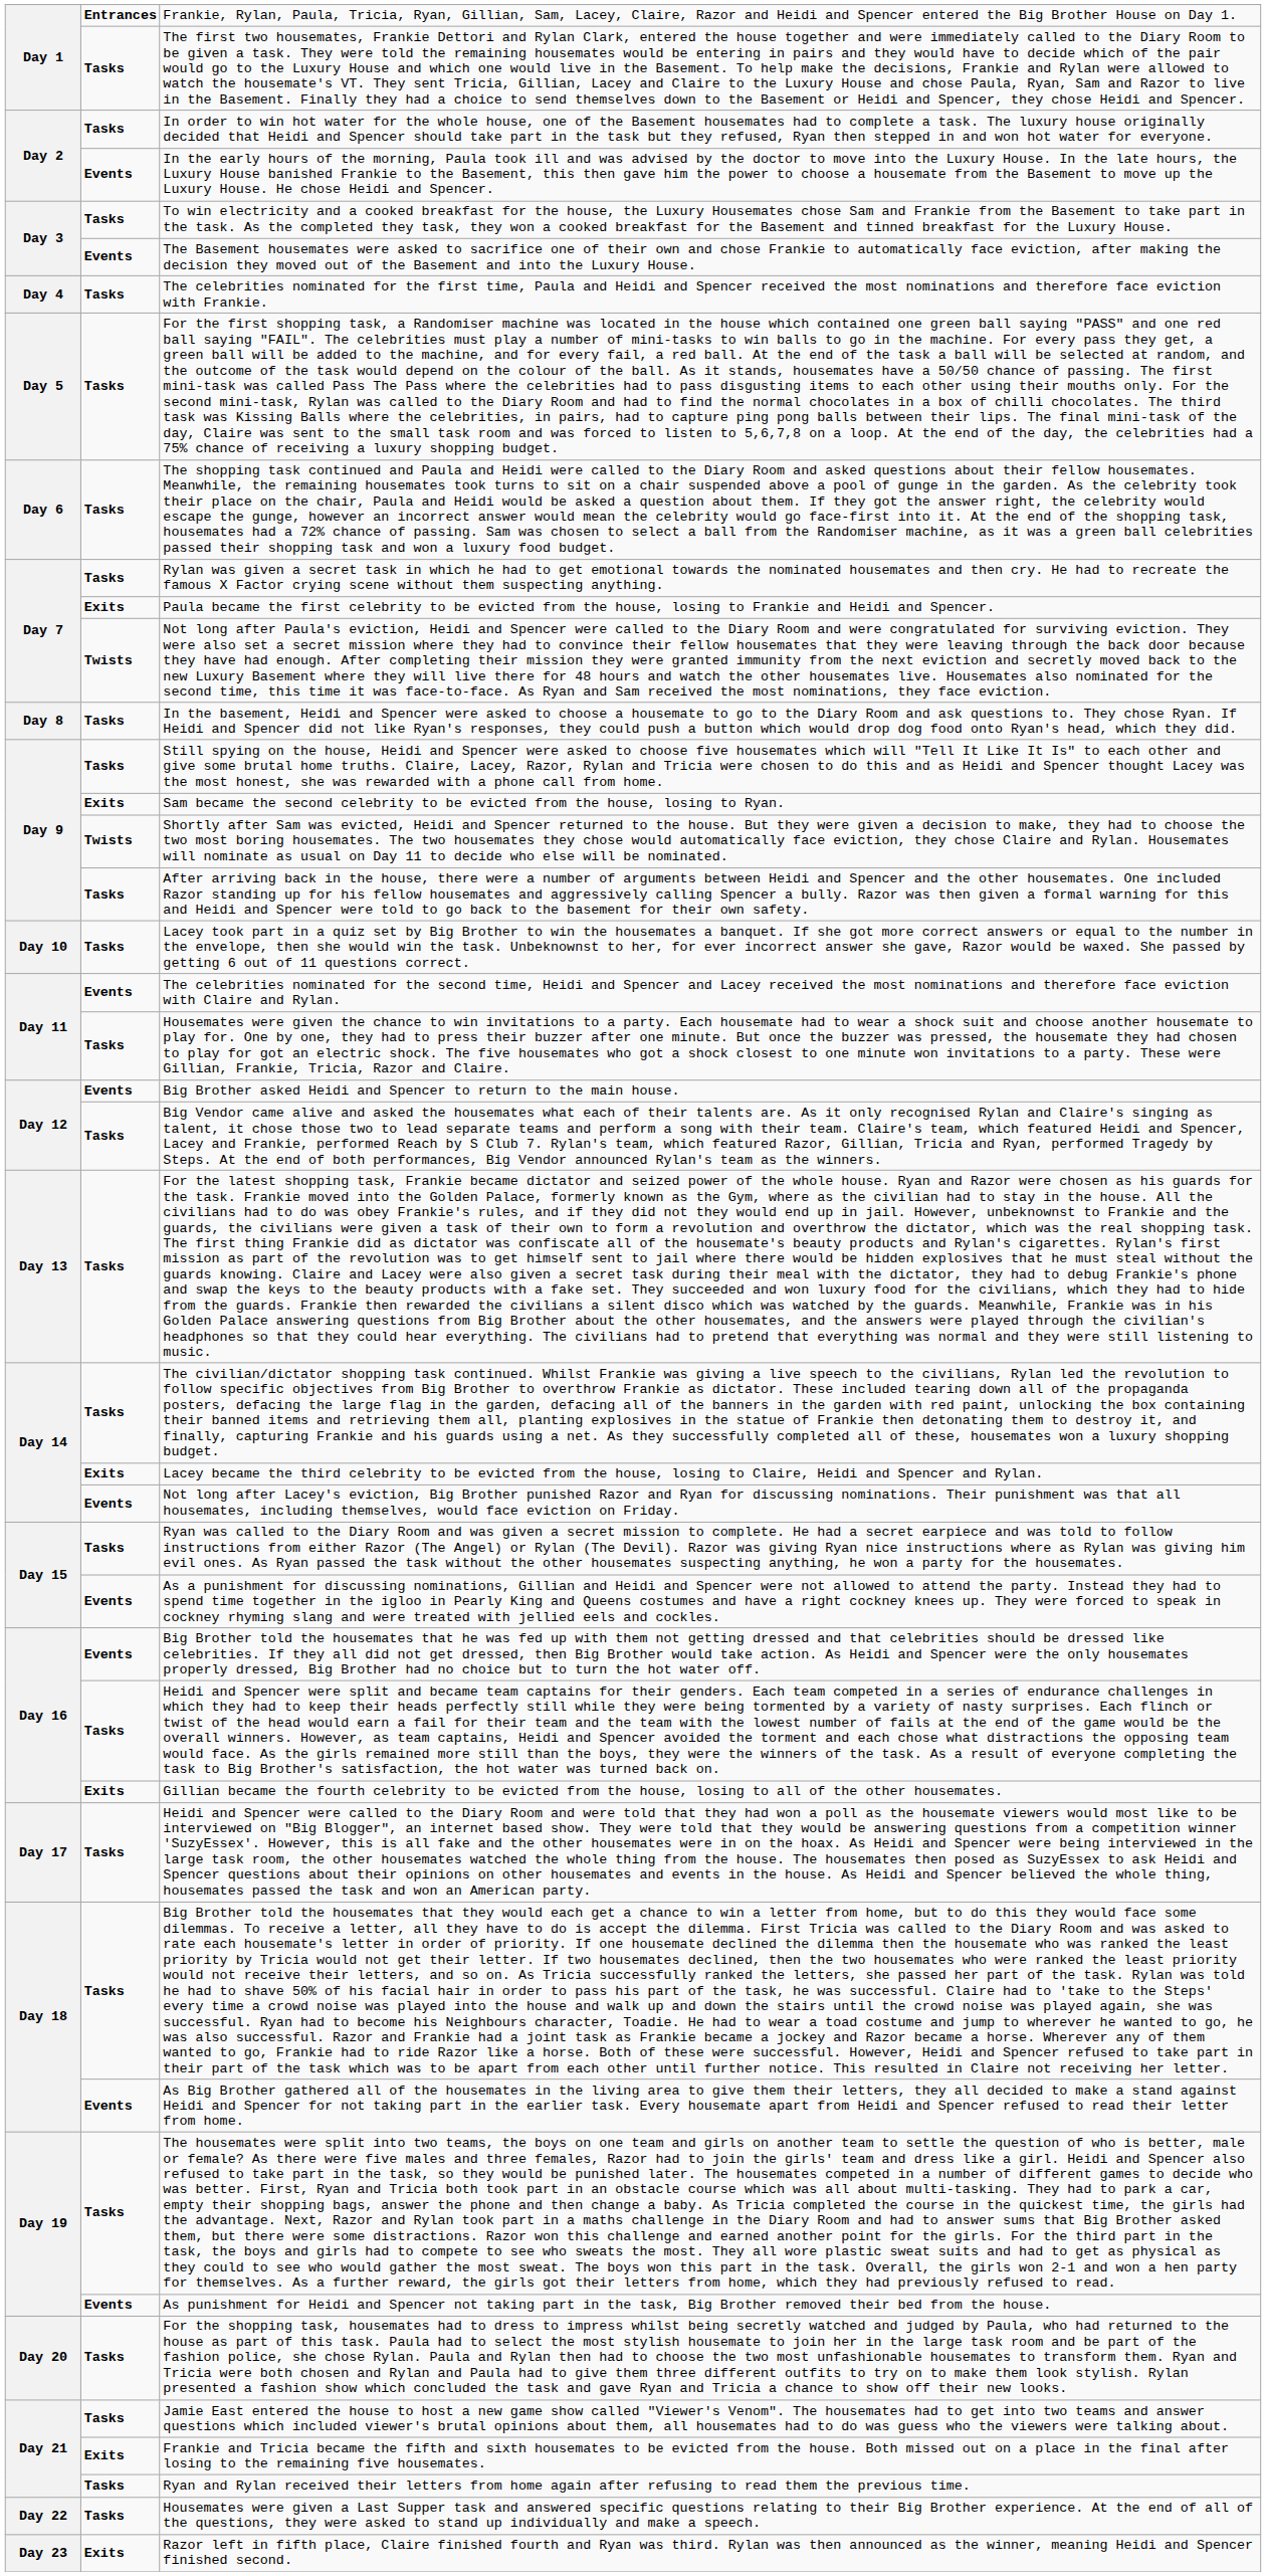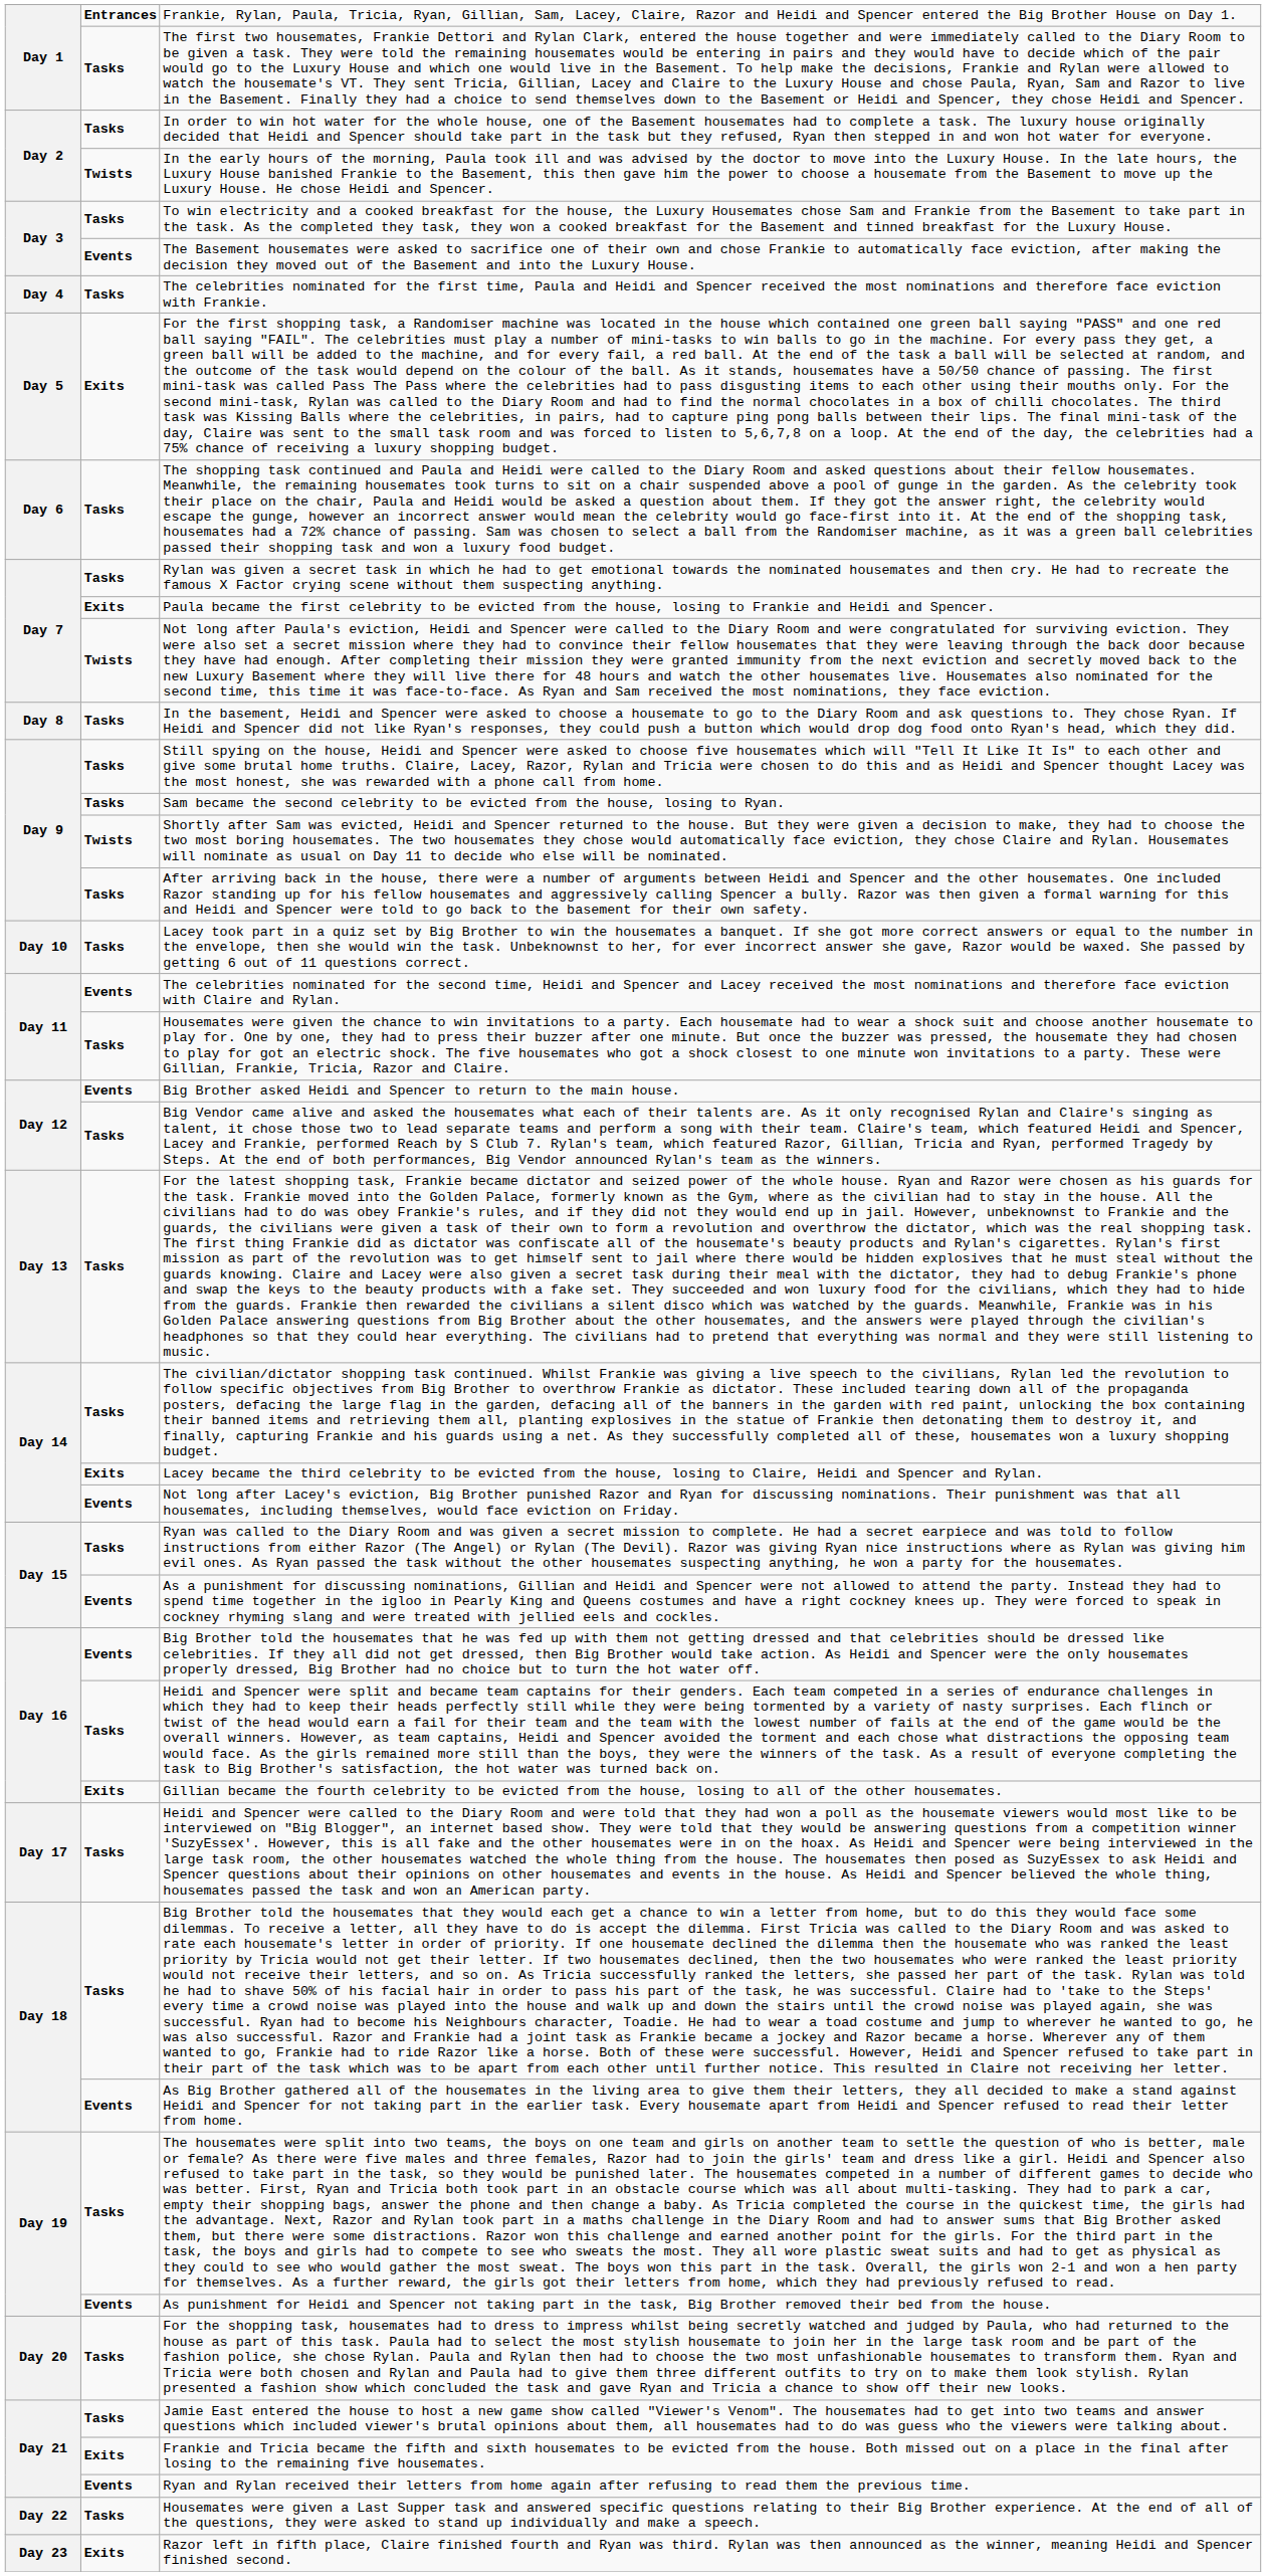row 4 | column 2: Events -> Twists
row 8 | column 2: Tasks -> Exits
row 15 | column 2: Exits -> Tasks
row 40 | column 2: Tasks -> Events
